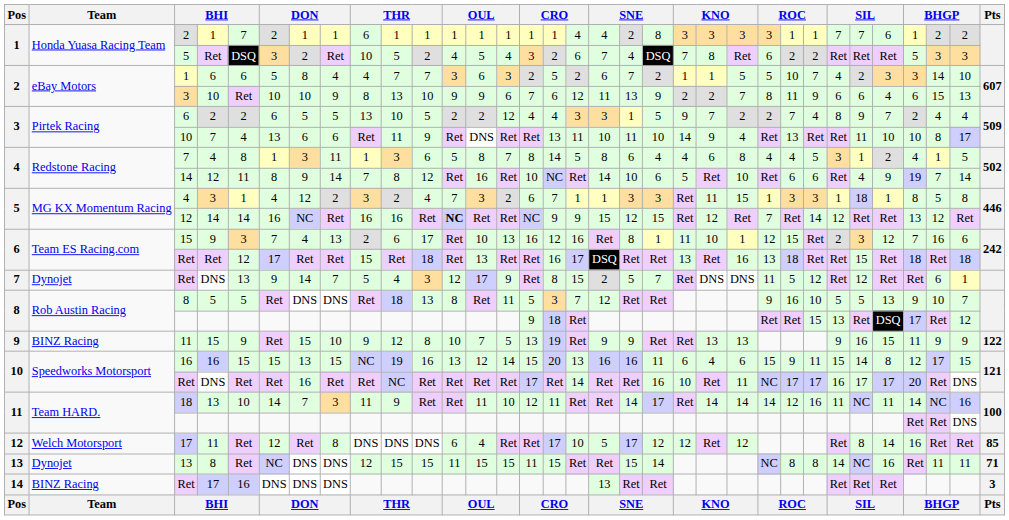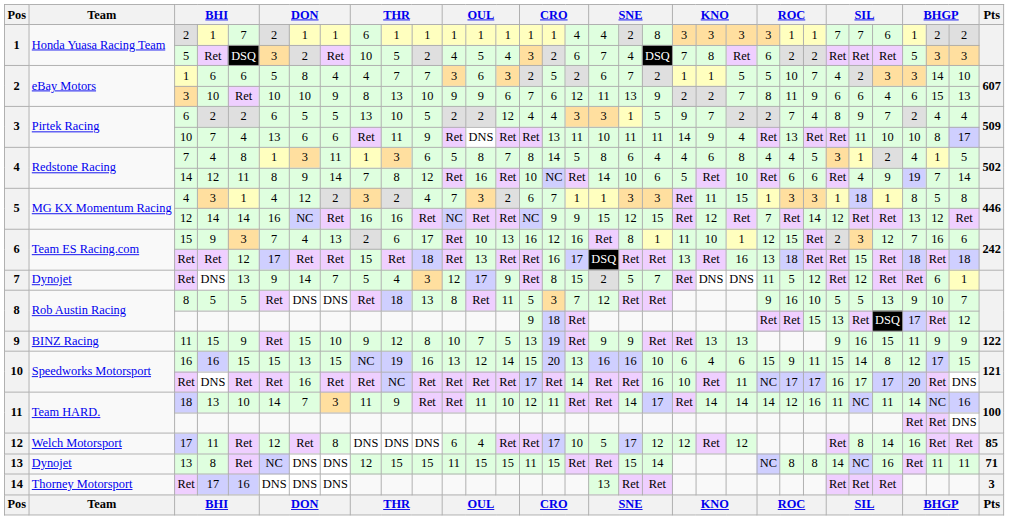row 7 | column 20: 10 -> 11
row 11 | column 12: bold -> normal
row 18 | column 20: 11 -> 10
row 24 | Team: BINZ Racing -> Thorney Motorsport
